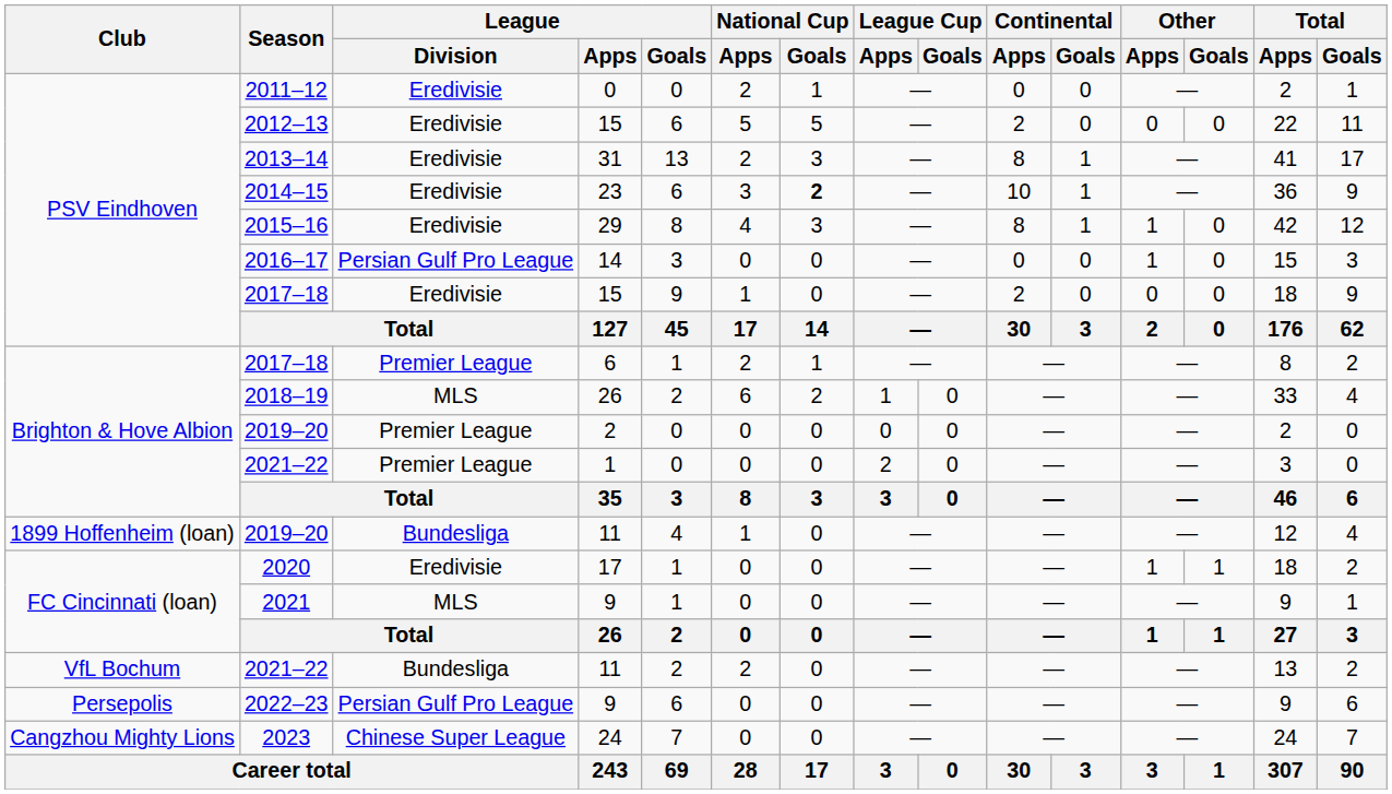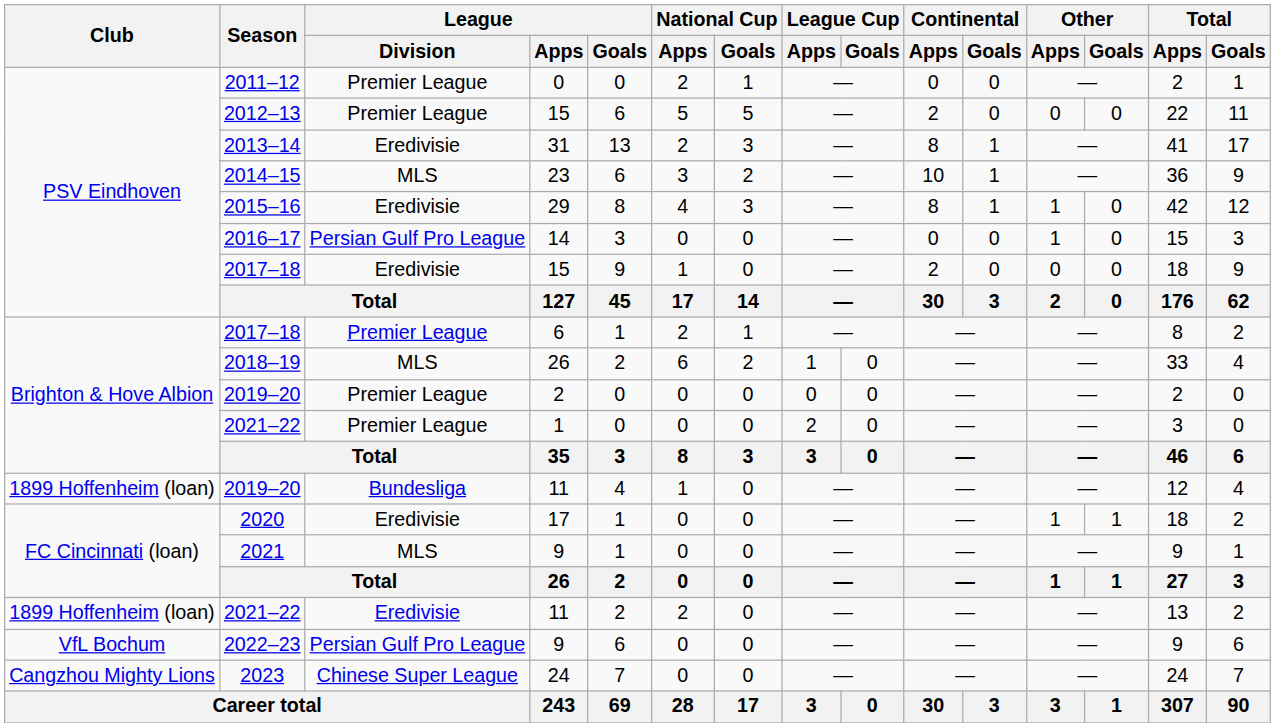2011–12 | League / Division: Eredivisie -> Premier League
2012–13 | League / Division: Eredivisie -> Premier League
2014–15 | League / Division: Eredivisie -> MLS
2014–15 | National Cup / Goals: bold -> normal
2021–22 / 11 | Club: VfL Bochum -> 1899 Hoffenheim (loan)
2021–22 / 11 | League / Division: Bundesliga -> Eredivisie
2022–23 | Club: Persepolis -> VfL Bochum
